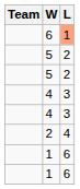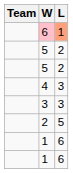row 2 | W: no background -> pink background
row 6 | W: 4 -> 3
row 7 | L: 4 -> 5
